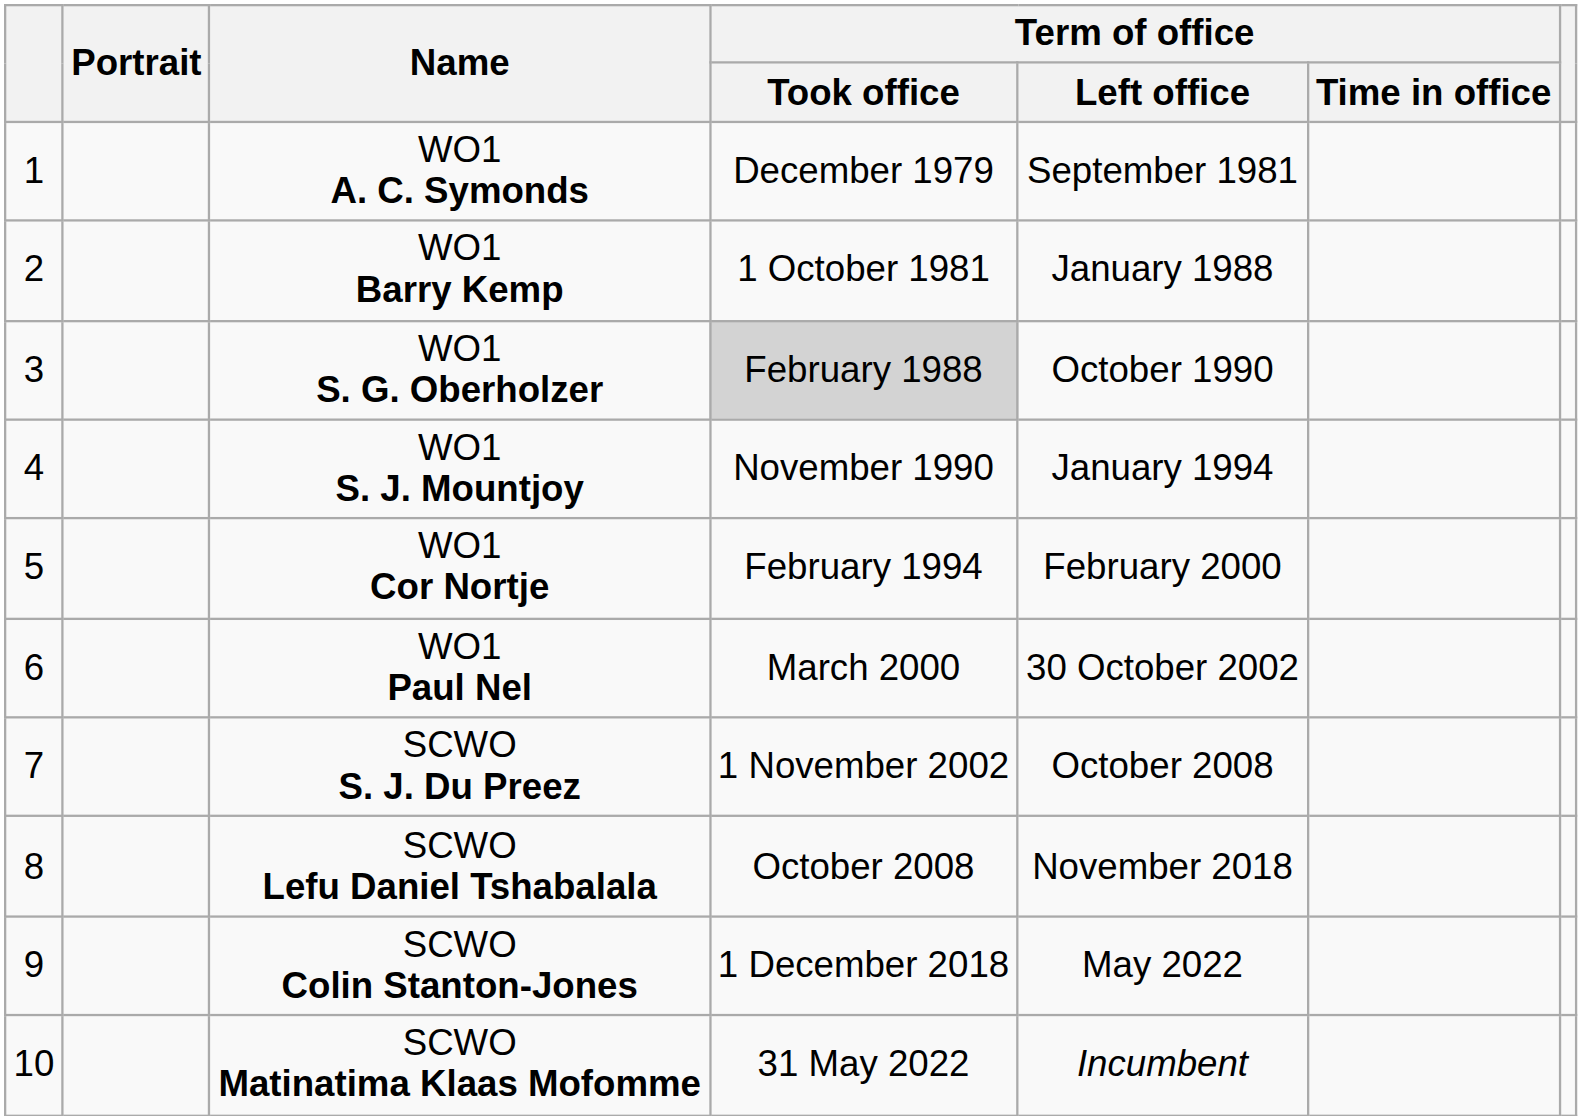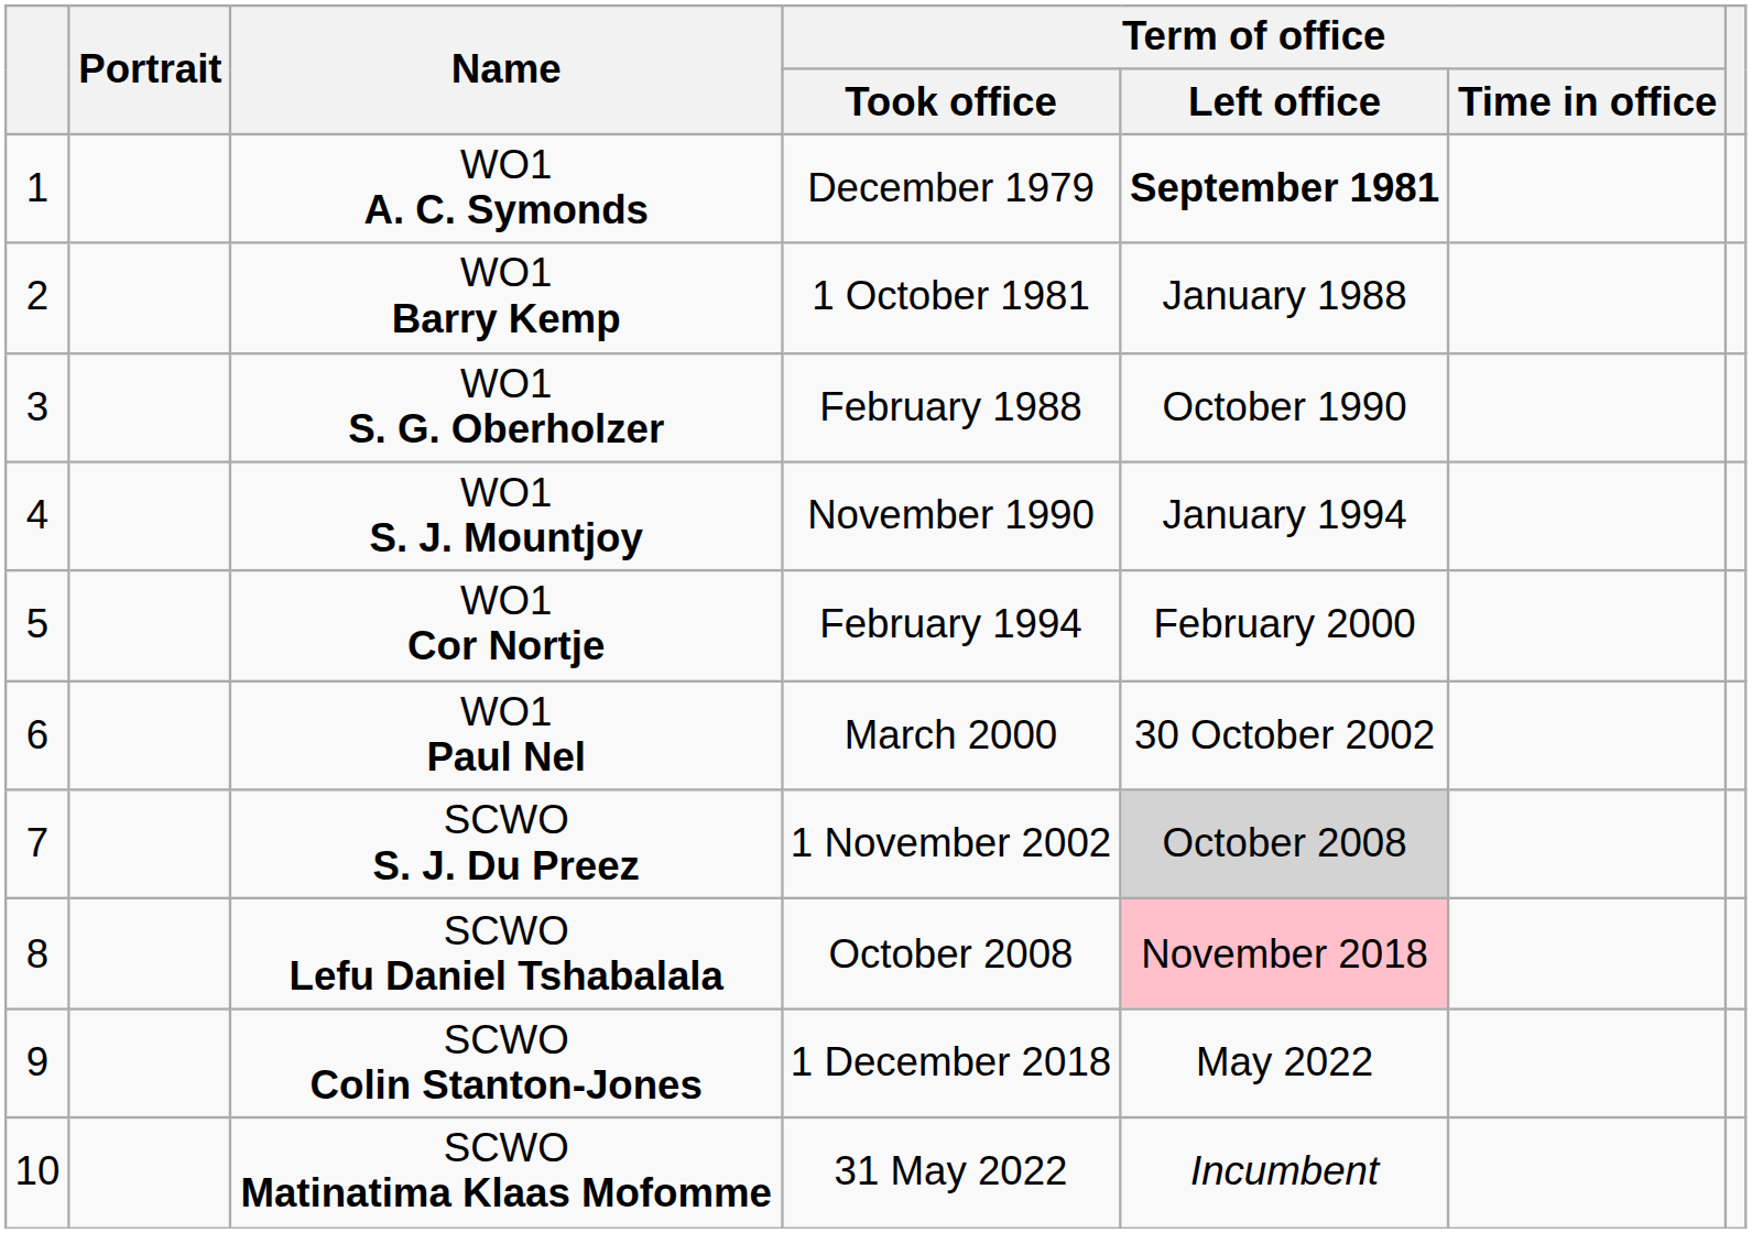WO1 A. C. Symonds | Term of office / Left office: normal -> bold
WO1 S. G. Oberholzer | Term of office / Took office: lightgrey background -> no background
SCWO S. J. Du Preez | Term of office / Left office: no background -> lightgrey background
SCWO Lefu Daniel Tshabalala | Term of office / Left office: no background -> pink background
